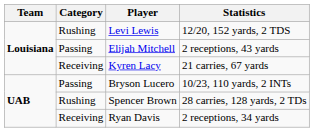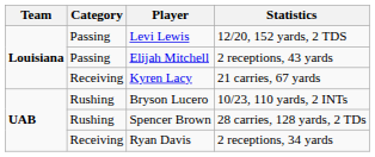Levi Lewis | Category: Rushing -> Passing
Bryson Lucero | Category: Passing -> Rushing
